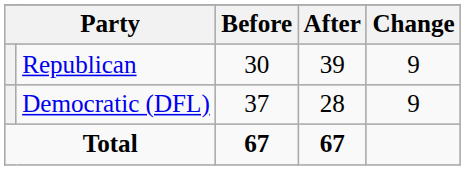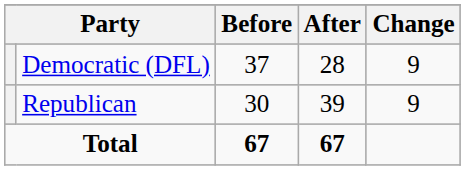rows swapped: Republican <-> Democratic (DFL)
